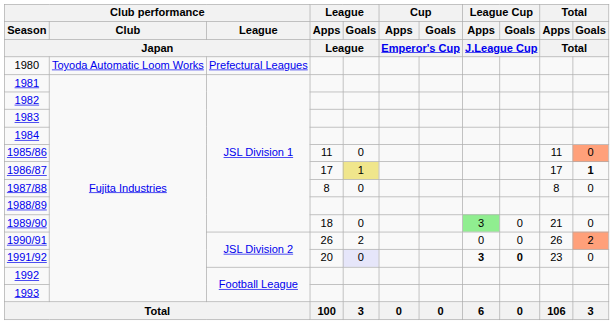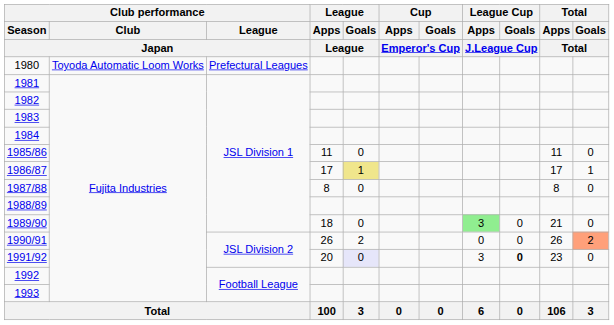1985/86 | Total / Goals / Total: lightsalmon background -> no background
1986/87 | Total / Goals / Total: bold -> normal
1991/92 | League Cup / Apps / J.League Cup: bold -> normal
